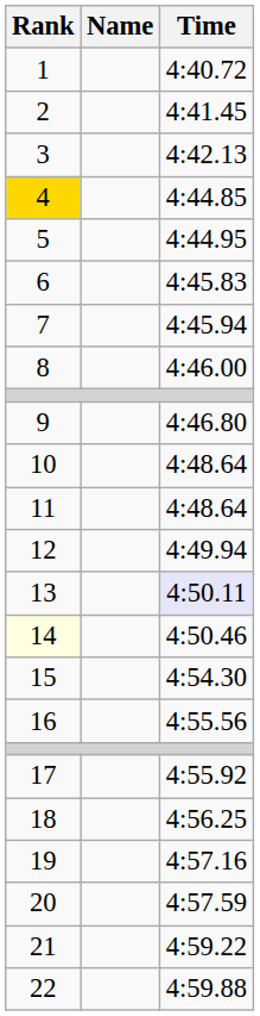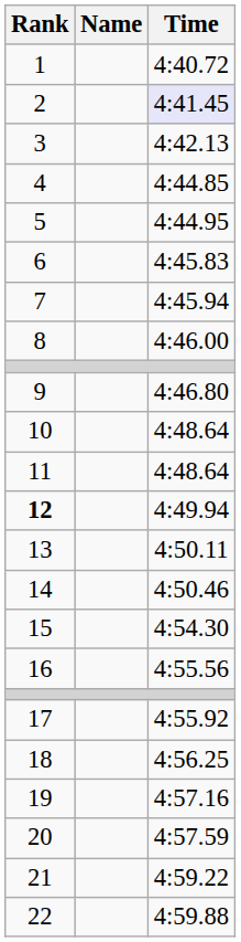2 | Time: no background -> lavender background
4 | Rank: gold background -> no background
12 | Rank: normal -> bold
13 | Time: lavender background -> no background
14 | Rank: lightyellow background -> no background
